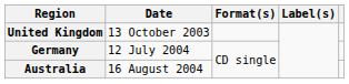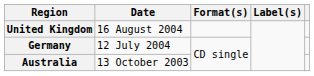United Kingdom | Date: 13 October 2003 -> 16 August 2004
Australia | Date: 16 August 2004 -> 13 October 2003
